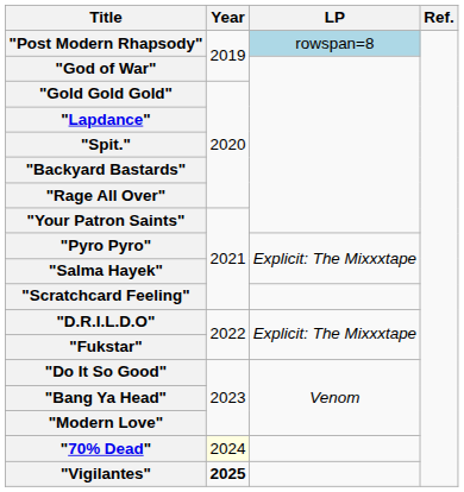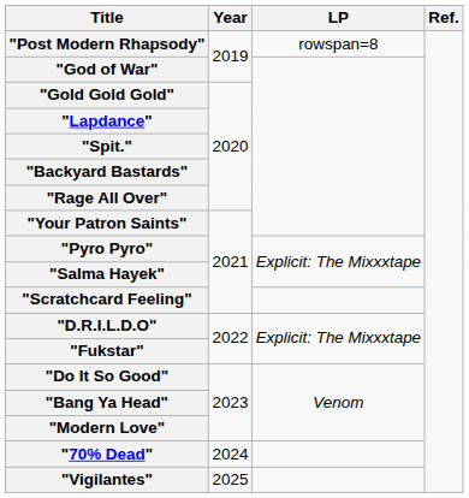"Post Modern Rhapsody" | LP: lightblue background -> no background
"70% Dead" | Year: lightyellow background -> no background
"Vigilantes" | Year: bold -> normal
